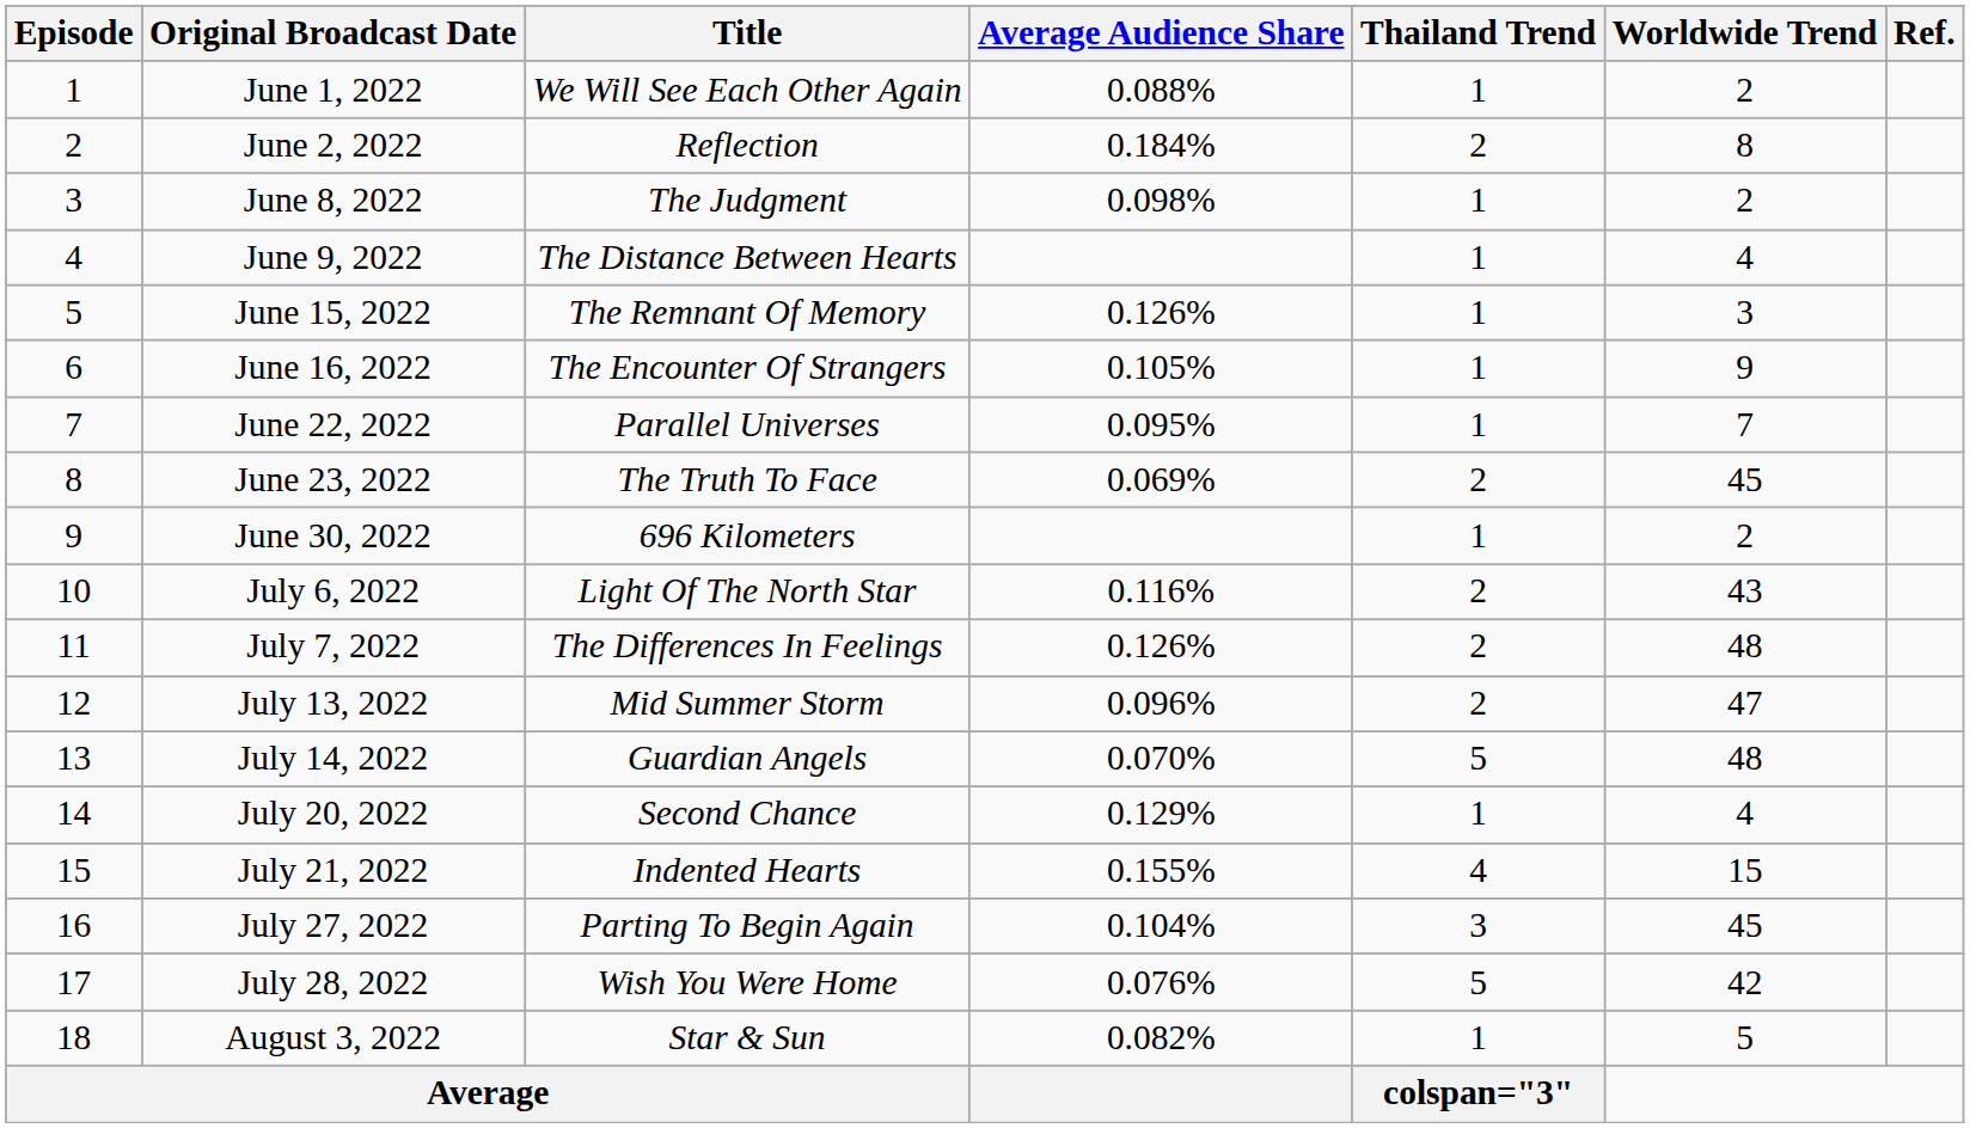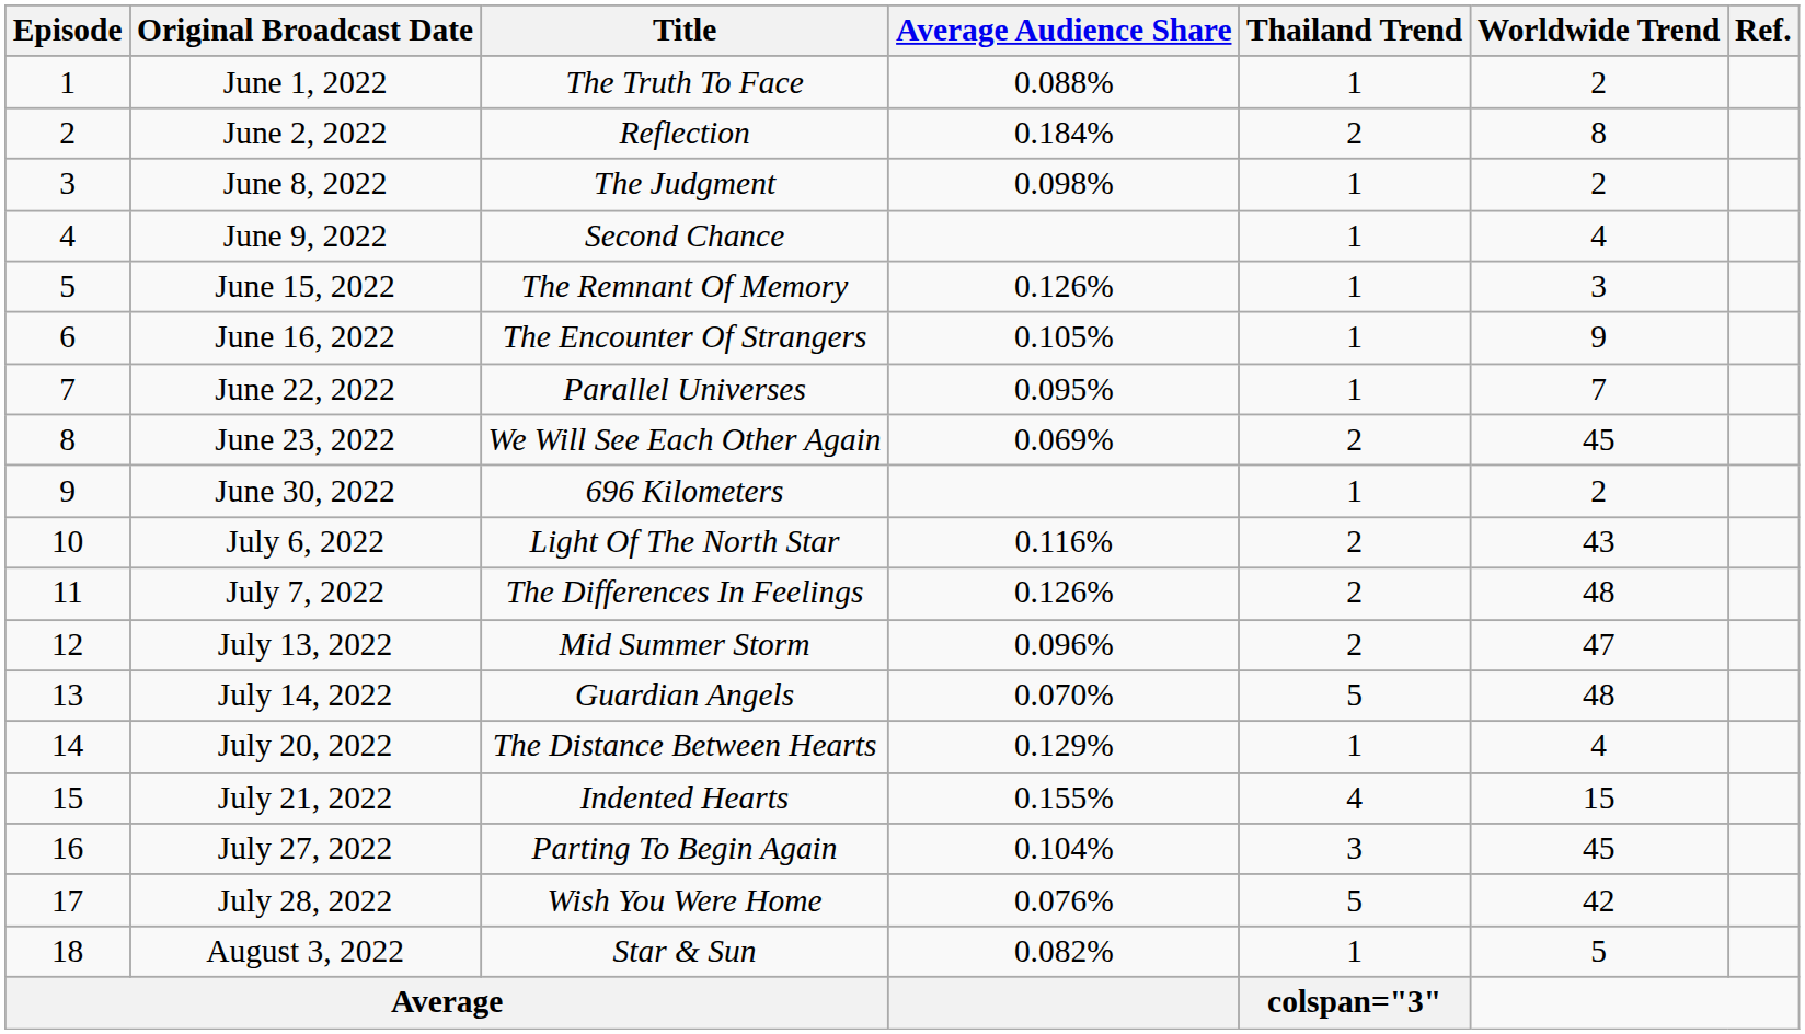June 1, 2022 | Title: We Will See Each Other Again -> The Truth To Face
June 9, 2022 | Title: The Distance Between Hearts -> Second Chance
June 23, 2022 | Title: The Truth To Face -> We Will See Each Other Again
July 20, 2022 | Title: Second Chance -> The Distance Between Hearts
